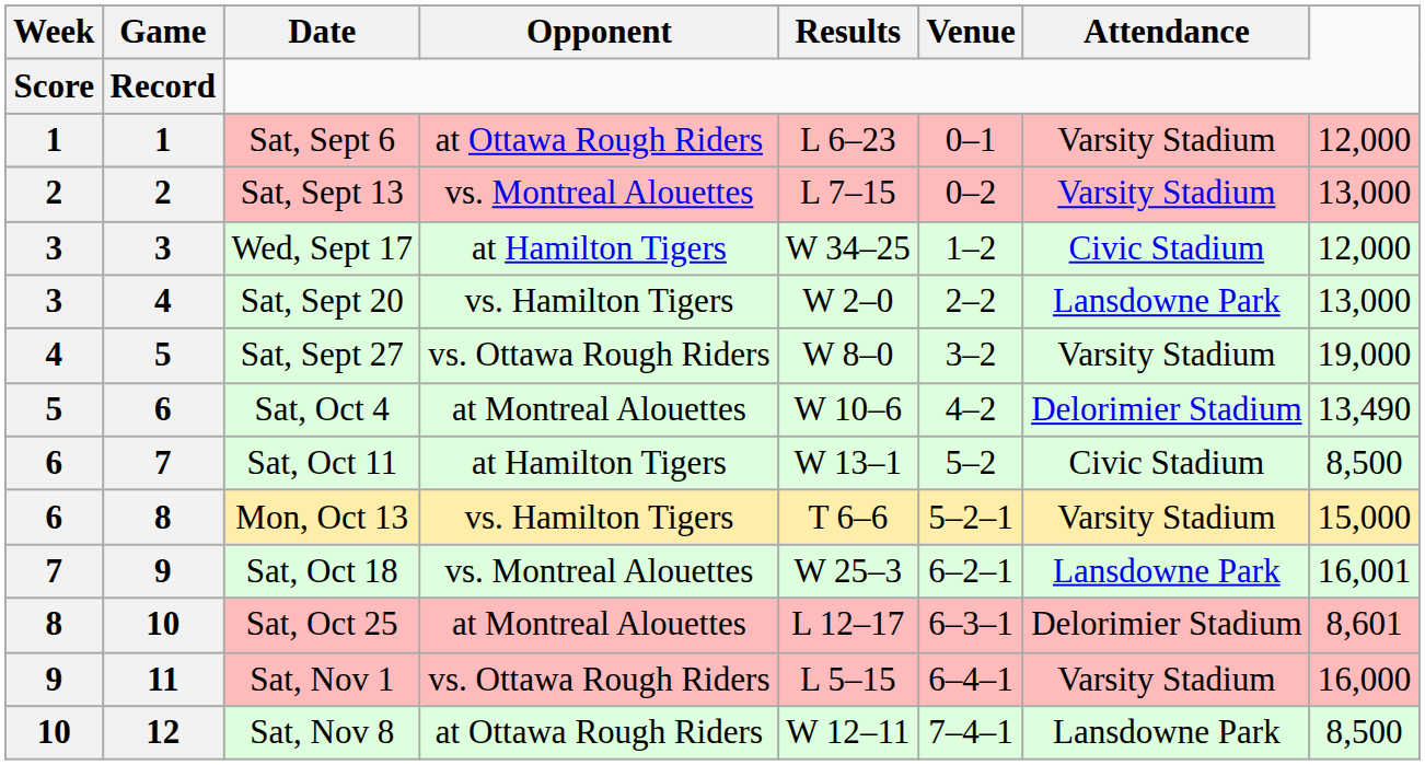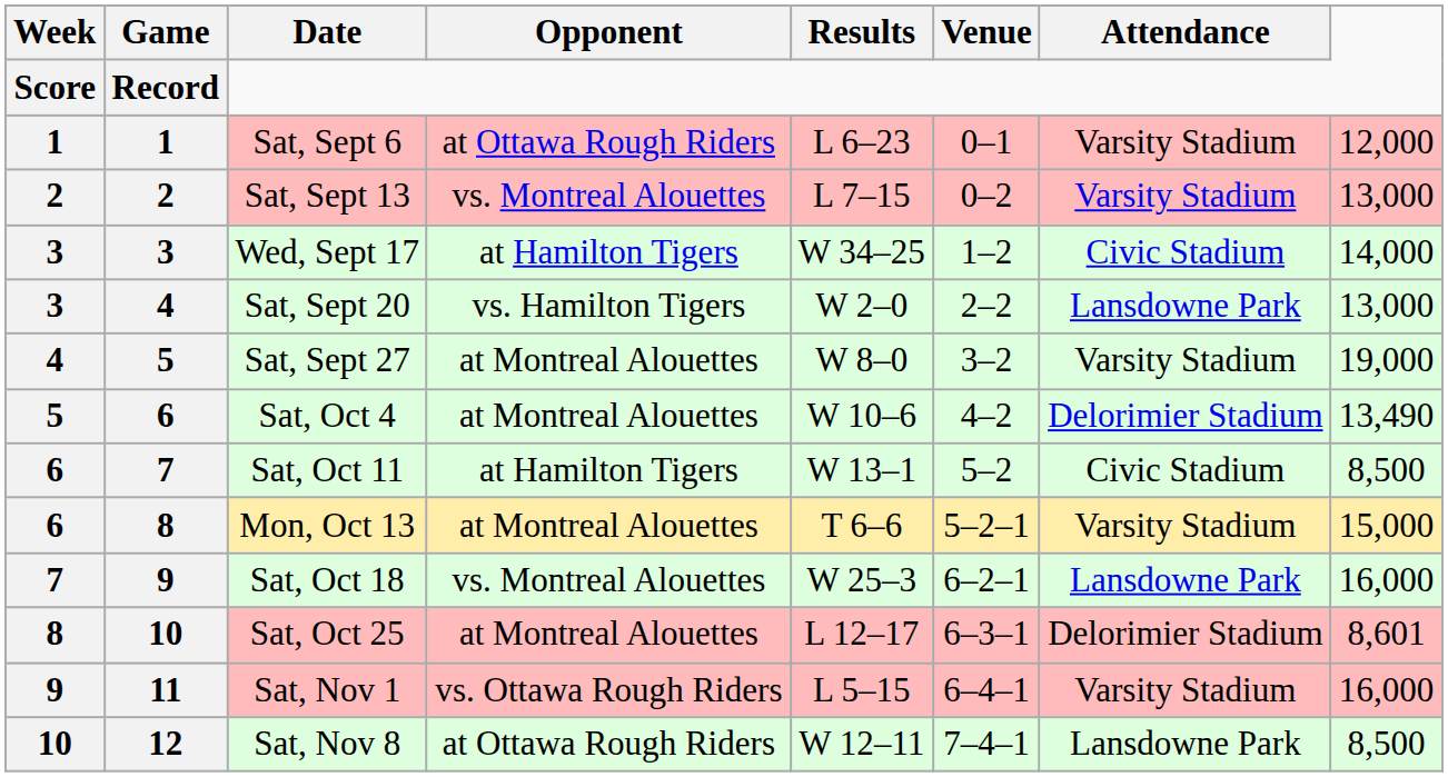Wed, Sept 17 | column 8: 12,000 -> 14,000
Sat, Sept 27 | Opponent: vs. Ottawa Rough Riders -> at Montreal Alouettes
Mon, Oct 13 | Opponent: vs. Hamilton Tigers -> at Montreal Alouettes
Sat, Oct 18 | column 8: 16,001 -> 16,000
